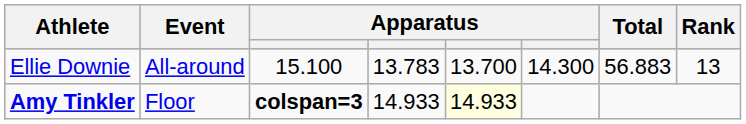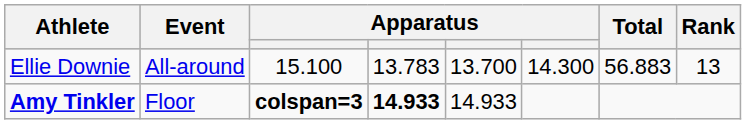Amy Tinkler | column 4: normal -> bold
Amy Tinkler | column 5: lightyellow background -> no background
